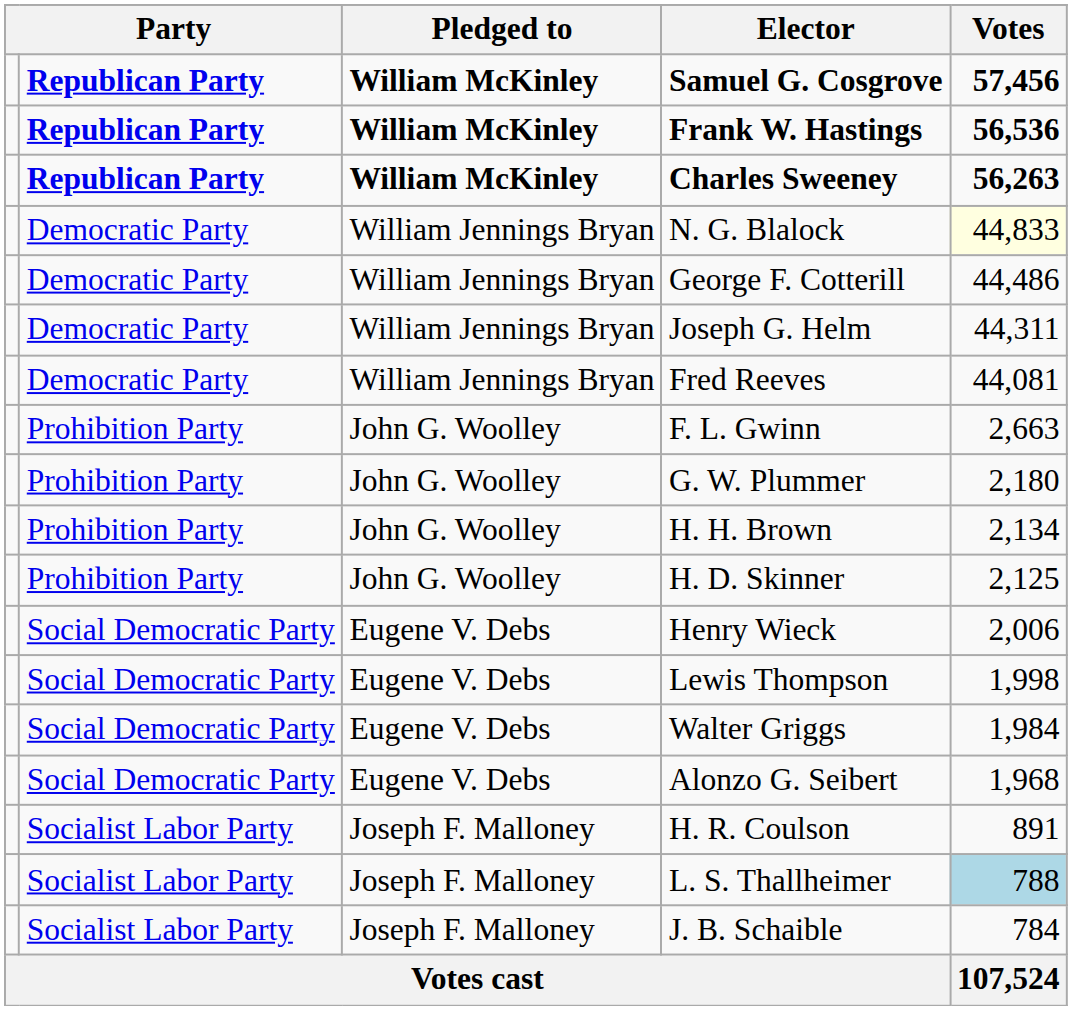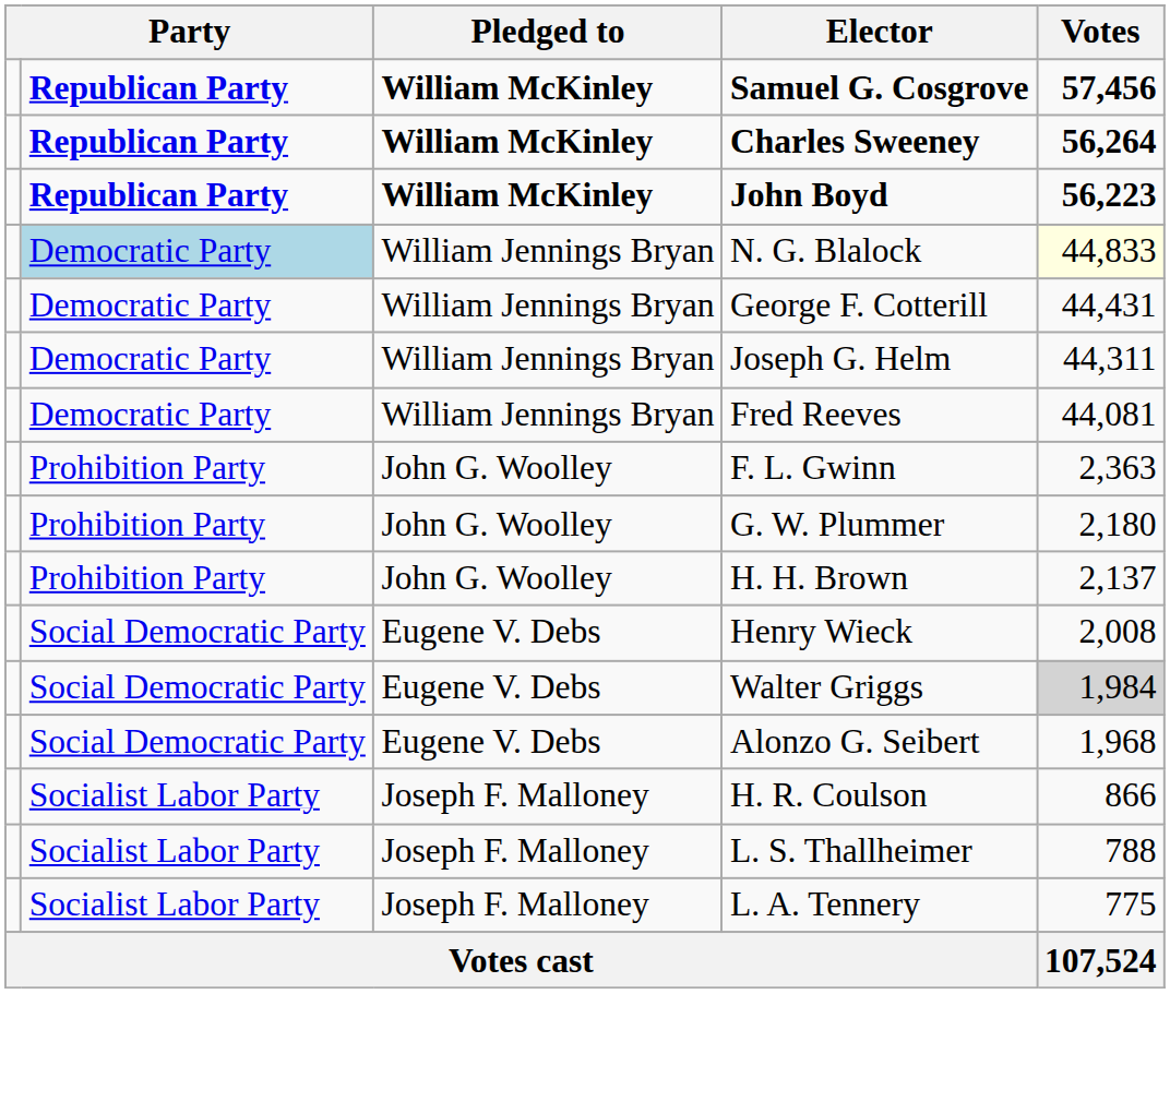- row: Republican Party | William McKinley | Frank W. Hastings | 56,536
Charles Sweeney | Votes: 56,263 -> 56,264
+ row: Republican Party | William McKinley | John Boyd | 56,223
N. G. Blalock | column 2: no background -> lightblue background
George F. Cotterill | Votes: 44,486 -> 44,431
F. L. Gwinn | Votes: 2,663 -> 2,363
H. H. Brown | Votes: 2,134 -> 2,137
- row: Prohibition Party | John G. Woolley | H. D. Skinner | 2,125
Henry Wieck | Votes: 2,006 -> 2,008
- row: Social Democratic Party | Eugene V. Debs | Lewis Thompson | 1,998
Walter Griggs | Votes: no background -> lightgrey background
H. R. Coulson | Votes: 891 -> 866
L. S. Thallheimer | Votes: lightblue background -> no background
- row: Socialist Labor Party | Joseph F. Malloney | J. B. Schaible | 784
+ row: Socialist Labor Party | Joseph F. Malloney | L. A. Tennery | 775
